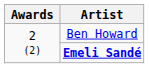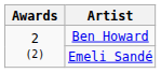Emeli Sandé | Artist: bold -> normal
